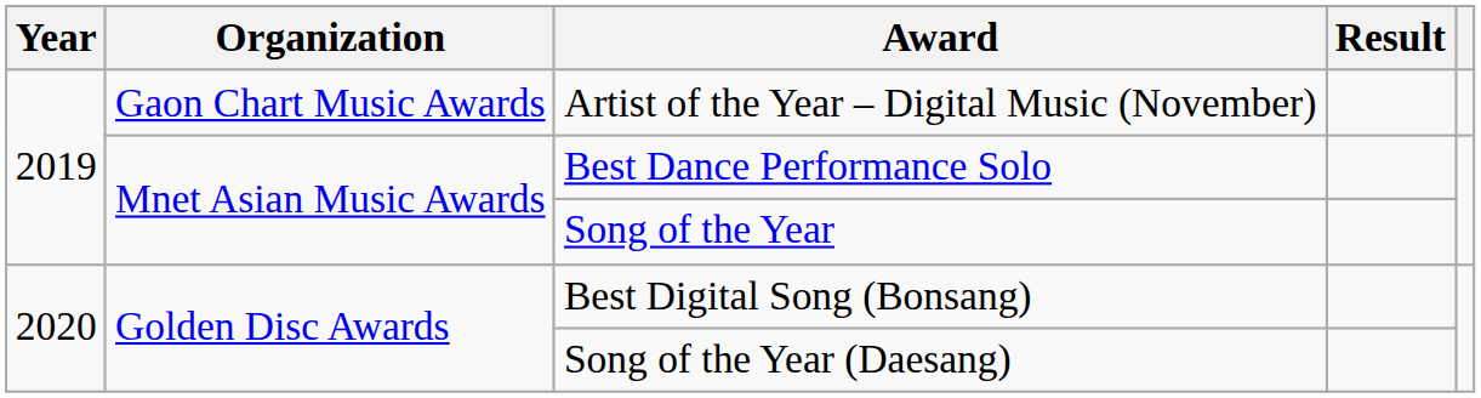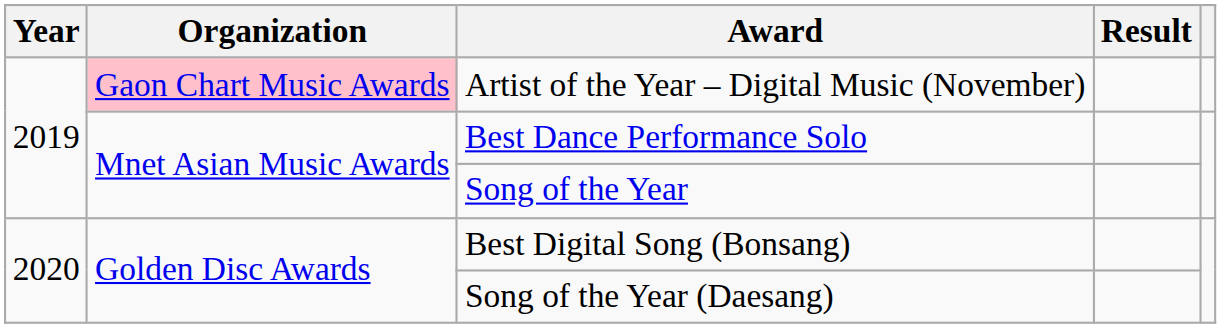Artist of the Year – Digital Music (November) | Organization: no background -> pink background
